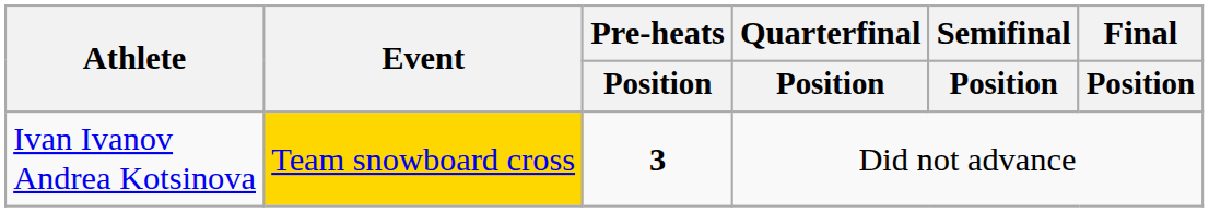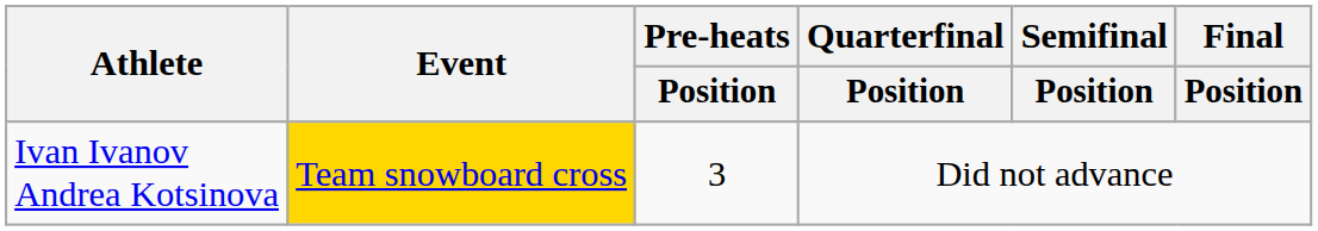Ivan Ivanov Andrea Kotsinova | Pre-heats / Position: bold -> normal
